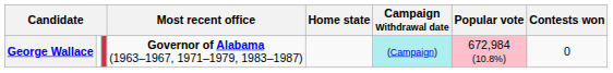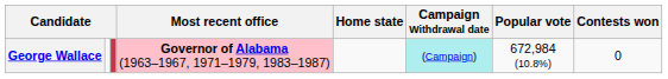George Wallace | Most recent office: no background -> pink background
George Wallace | Popular vote: pink background -> no background
